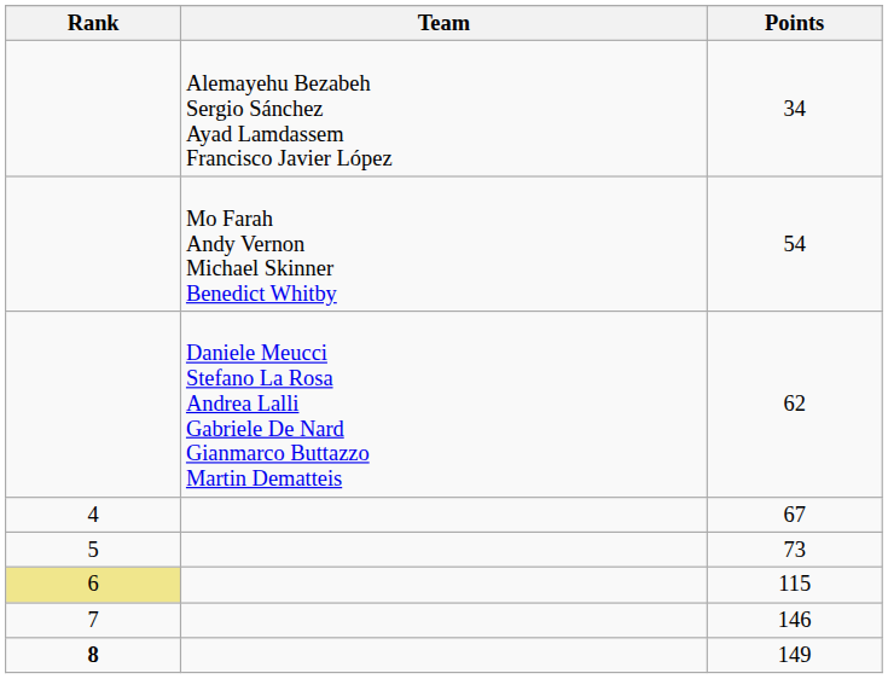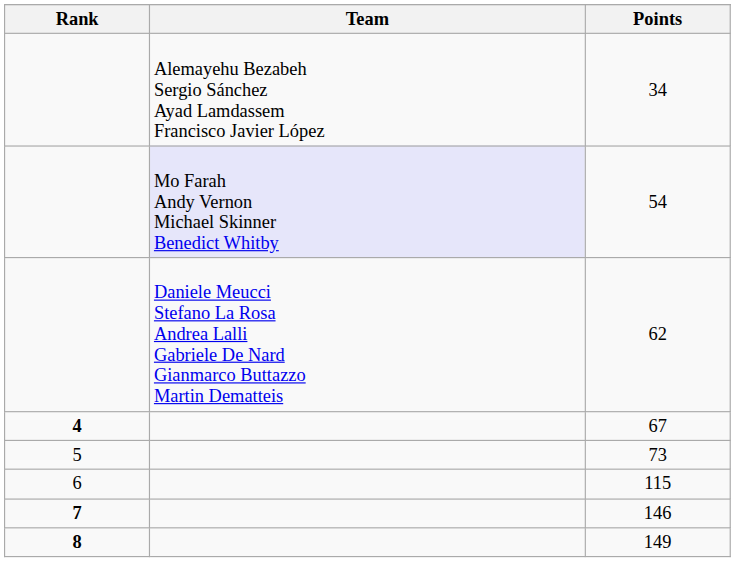54 | Team: no background -> lavender background
67 | Rank: normal -> bold
115 | Rank: khaki background -> no background
146 | Rank: normal -> bold
